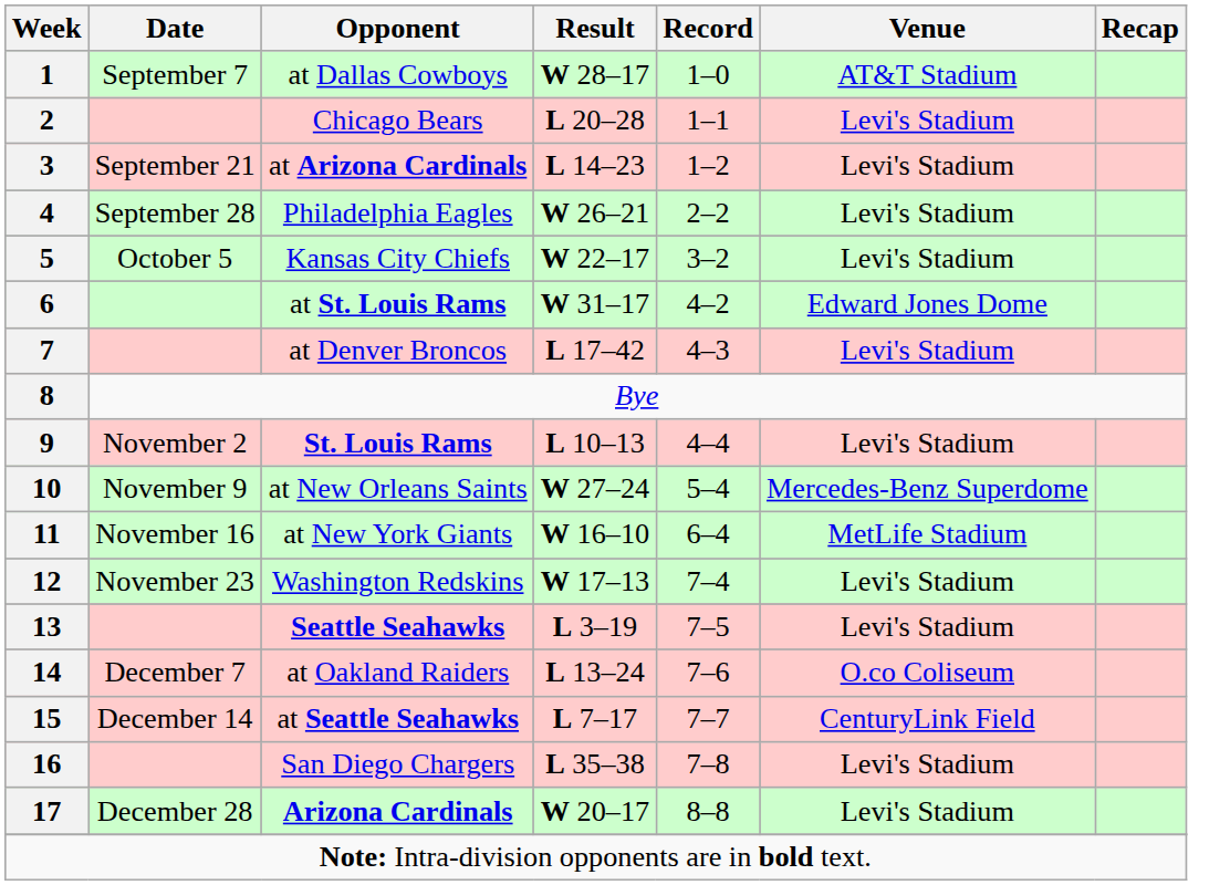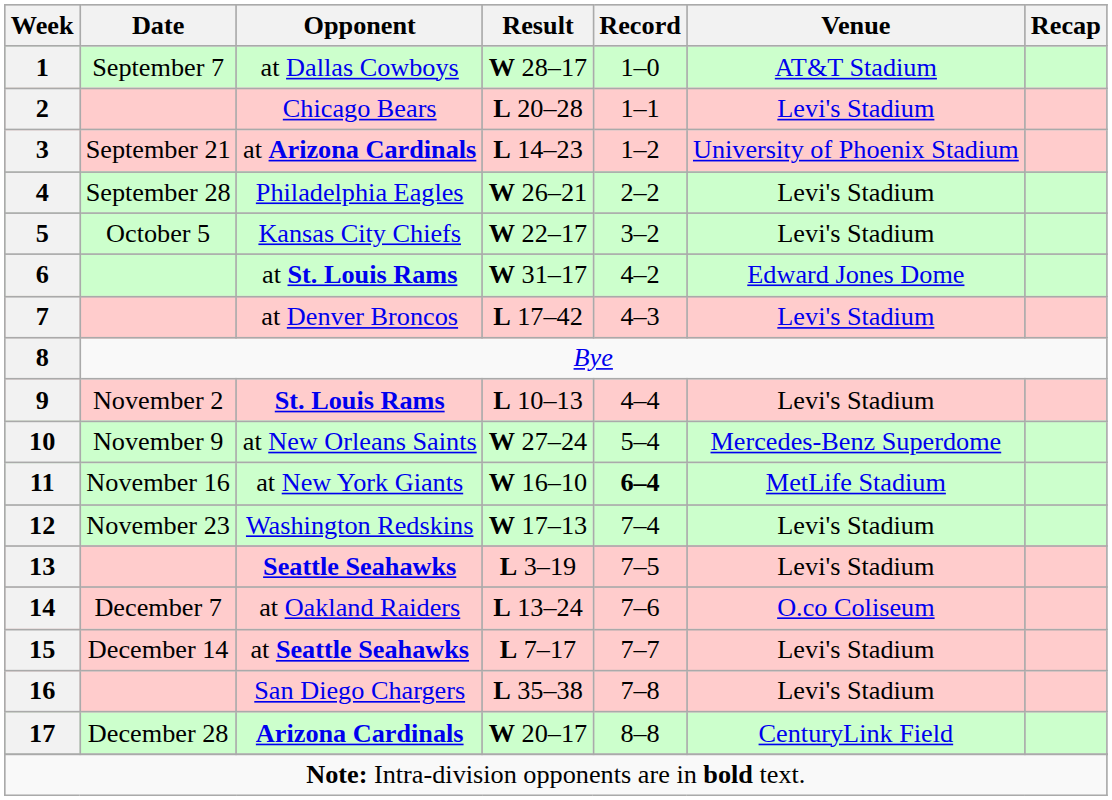3 | Venue: Levi's Stadium -> University of Phoenix Stadium
11 | Record: normal -> bold
15 | Venue: CenturyLink Field -> Levi's Stadium
17 | Venue: Levi's Stadium -> CenturyLink Field
